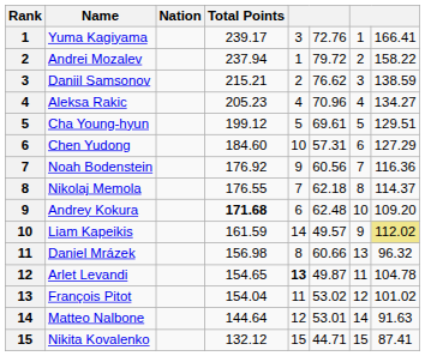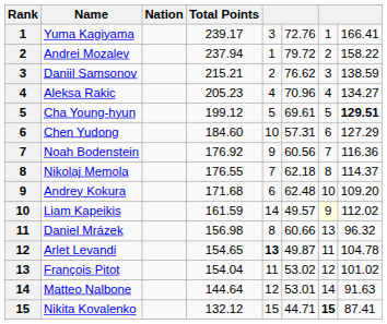Cha Young-hyun | column 8: normal -> bold
Andrey Kokura | Total Points: bold -> normal
Liam Kapeikis | column 7: no background -> lightyellow background
Liam Kapeikis | column 8: khaki background -> no background
Nikita Kovalenko | column 7: normal -> bold
